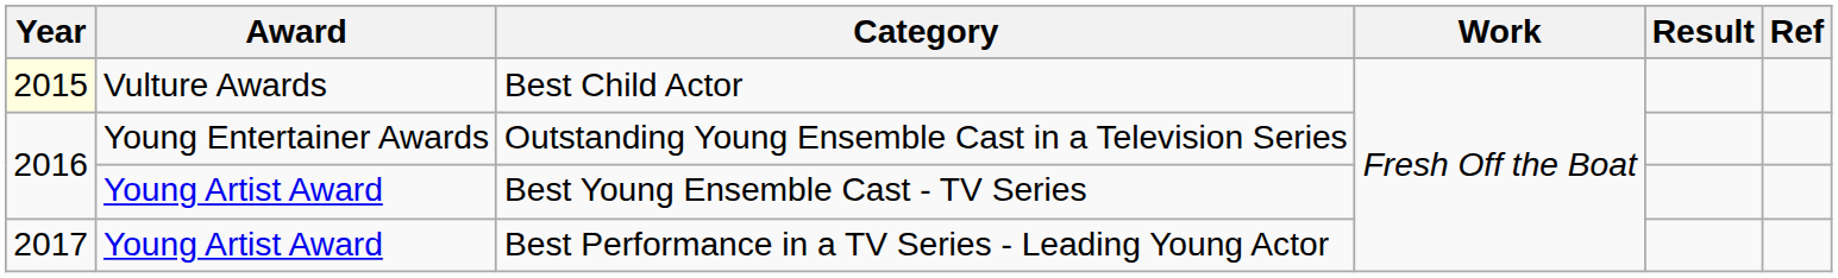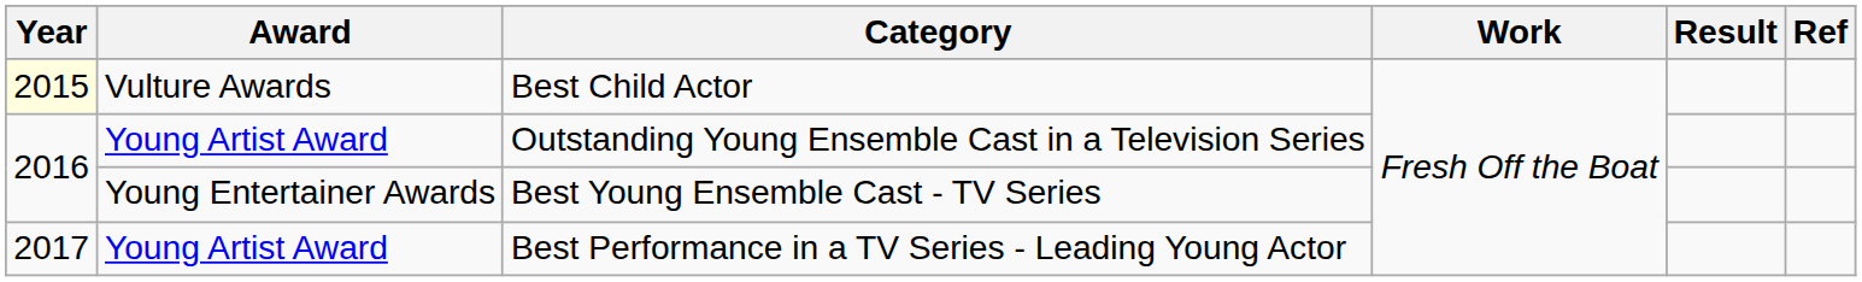Outstanding Young Ensemble Cast in a Television Series | Award: Young Entertainer Awards -> Young Artist Award
Best Young Ensemble Cast - TV Series | Award: Young Artist Award -> Young Entertainer Awards
